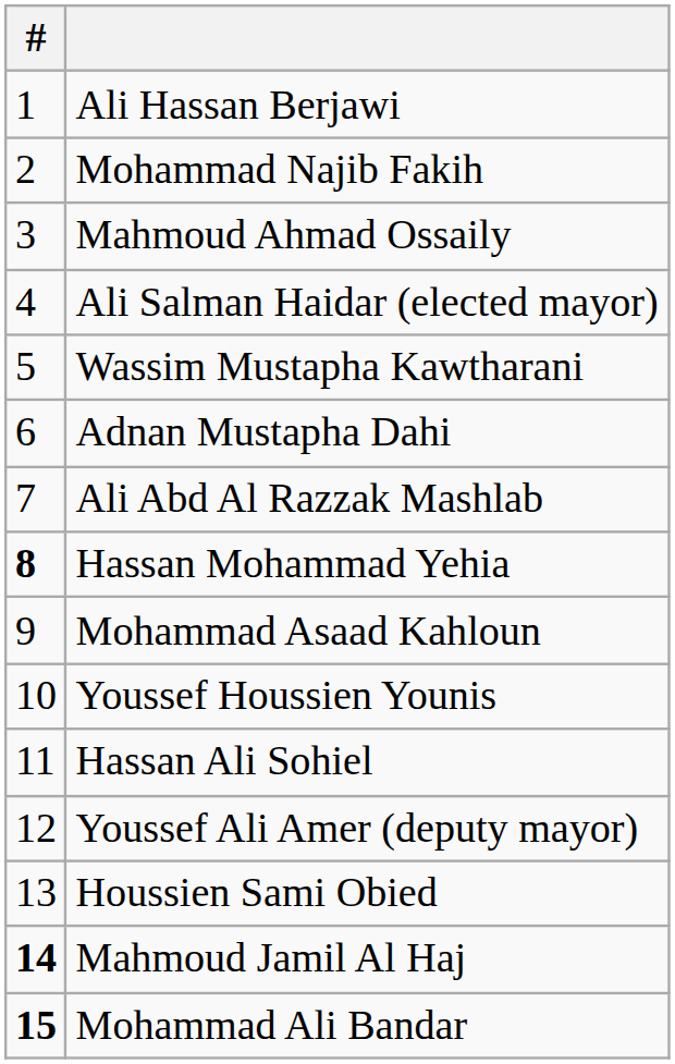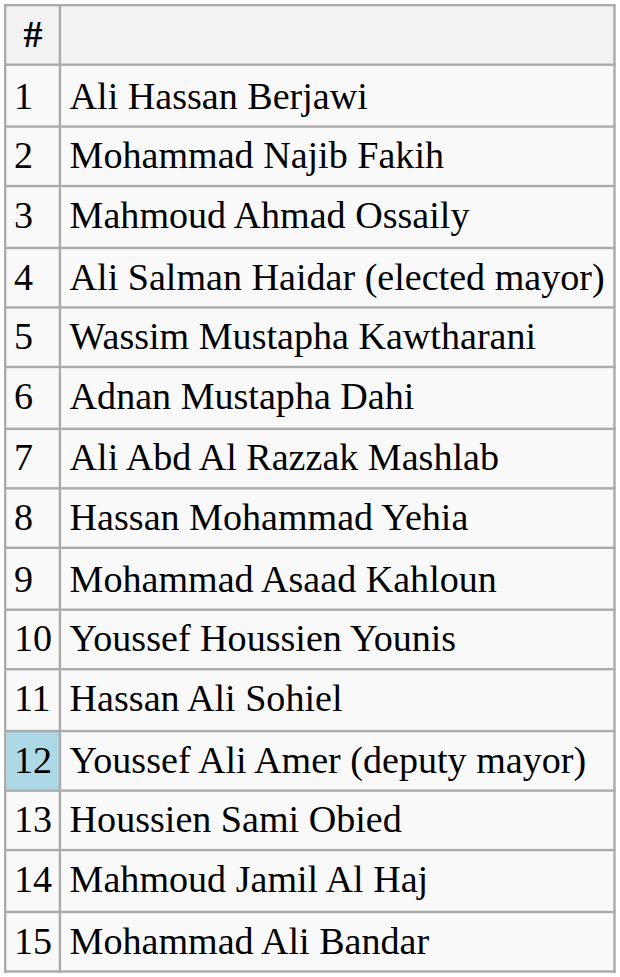Hassan Mohammad Yehia | #: bold -> normal
Youssef Ali Amer (deputy mayor) | #: no background -> lightblue background
Mahmoud Jamil Al Haj | #: bold -> normal
Mohammad Ali Bandar | #: bold -> normal
